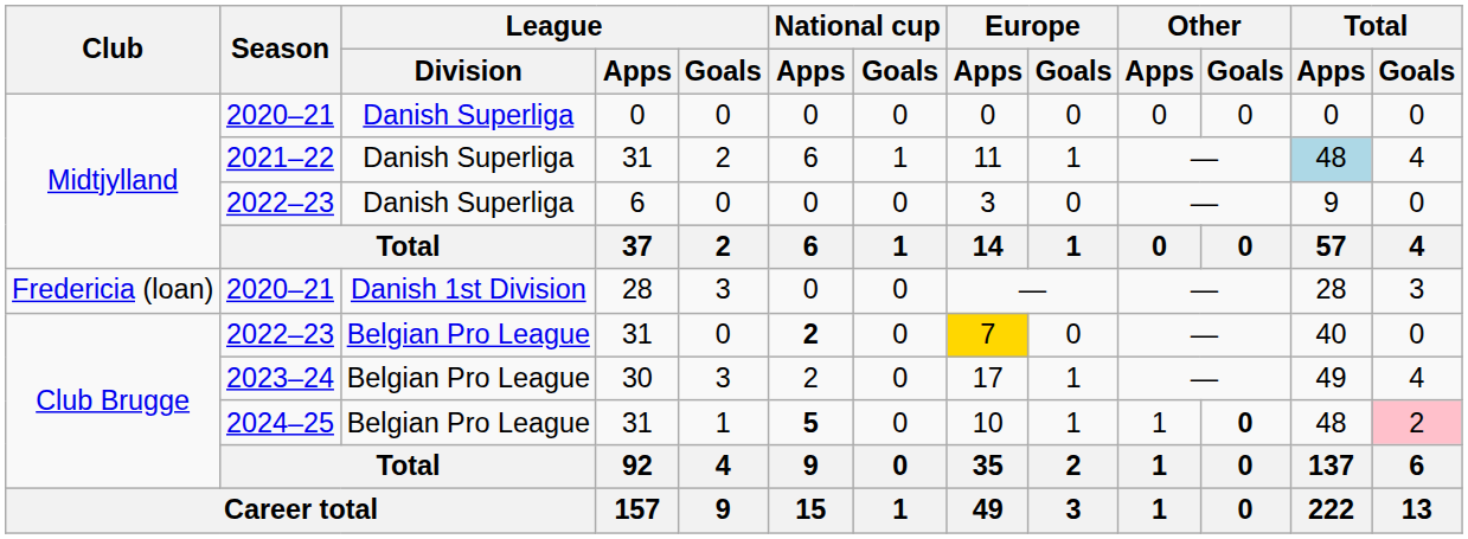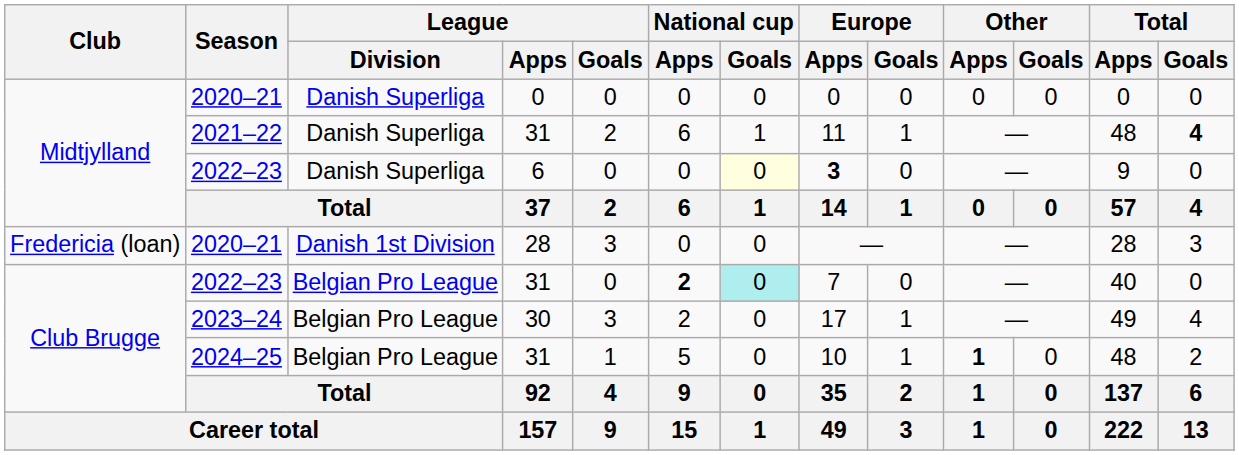2021–22 | Total / Apps: lightblue background -> no background
2021–22 | Total / Goals: normal -> bold
2022–23 / 6 | National cup / Goals: no background -> lightyellow background
2022–23 / 6 | Europe / Apps: normal -> bold
2022–23 / 31 | National cup / Goals: no background -> paleturquoise background
2022–23 / 31 | Europe / Apps: gold background -> no background
2024–25 | National cup / Apps: bold -> normal
2024–25 | Other / Apps: normal -> bold
2024–25 | Other / Goals: bold -> normal
2024–25 | Total / Goals: pink background -> no background
